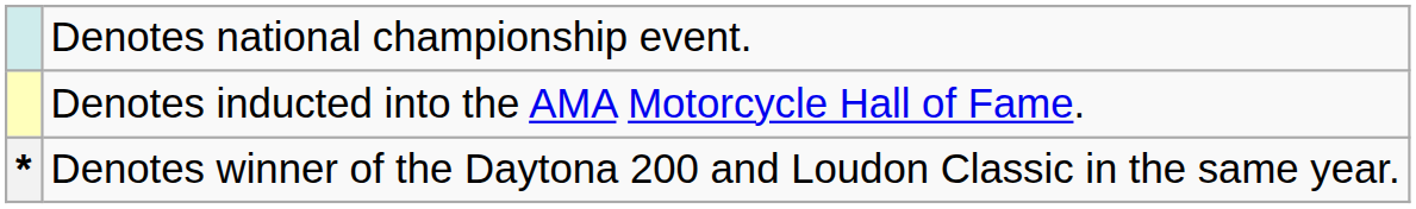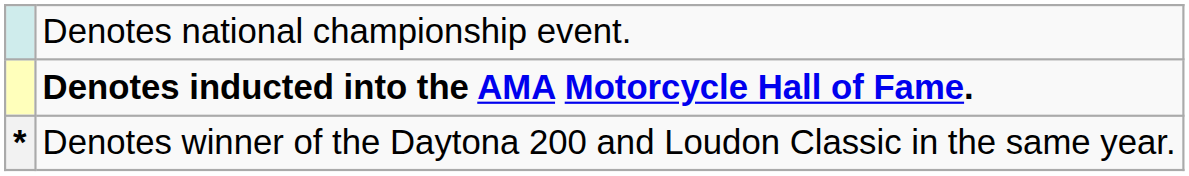row 2 | column 2: normal -> bold
